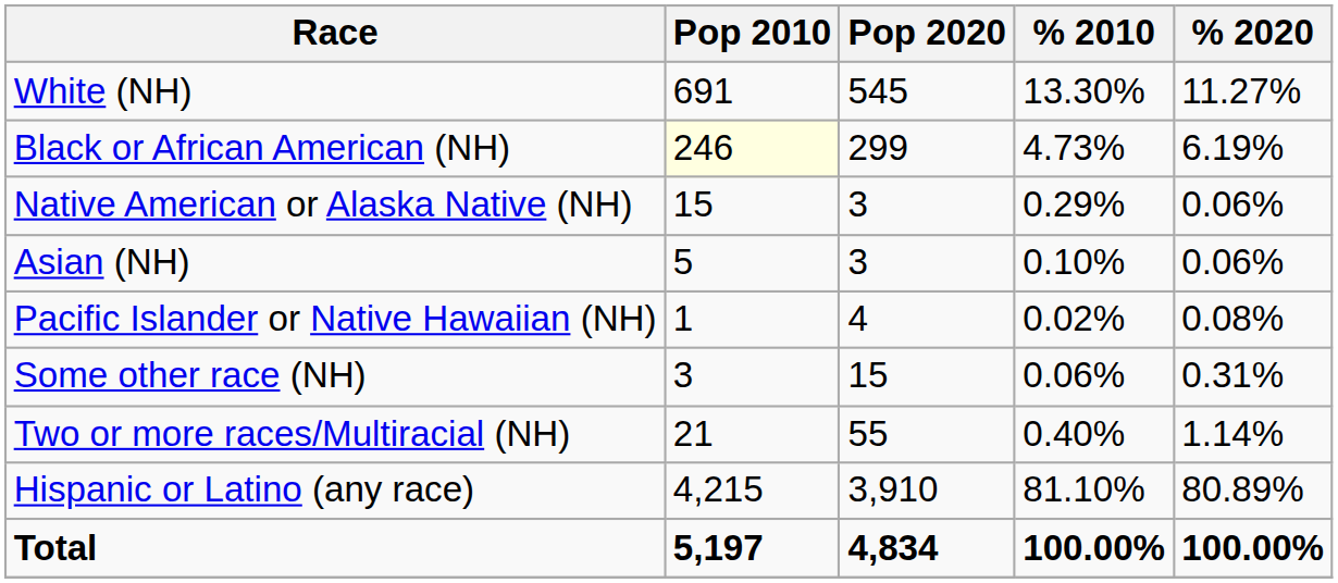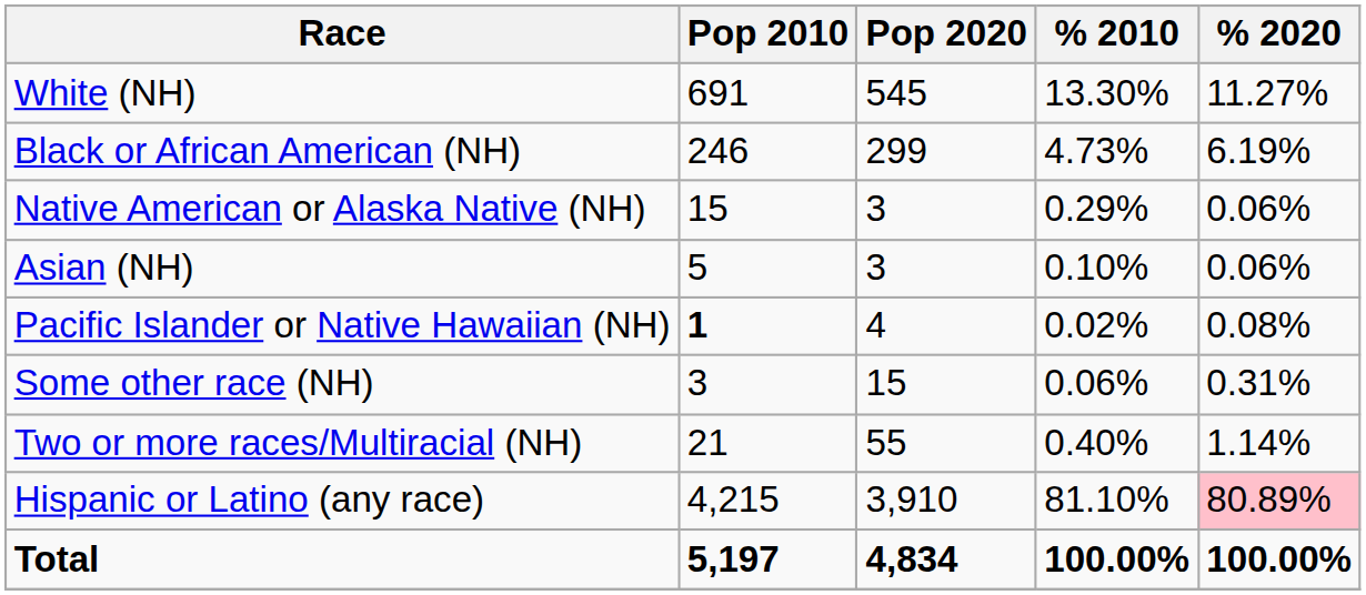Black or African American (NH) | Pop 2010: lightyellow background -> no background
Pacific Islander or Native Hawaiian (NH) | Pop 2010: normal -> bold
Hispanic or Latino (any race) | % 2020: no background -> pink background
